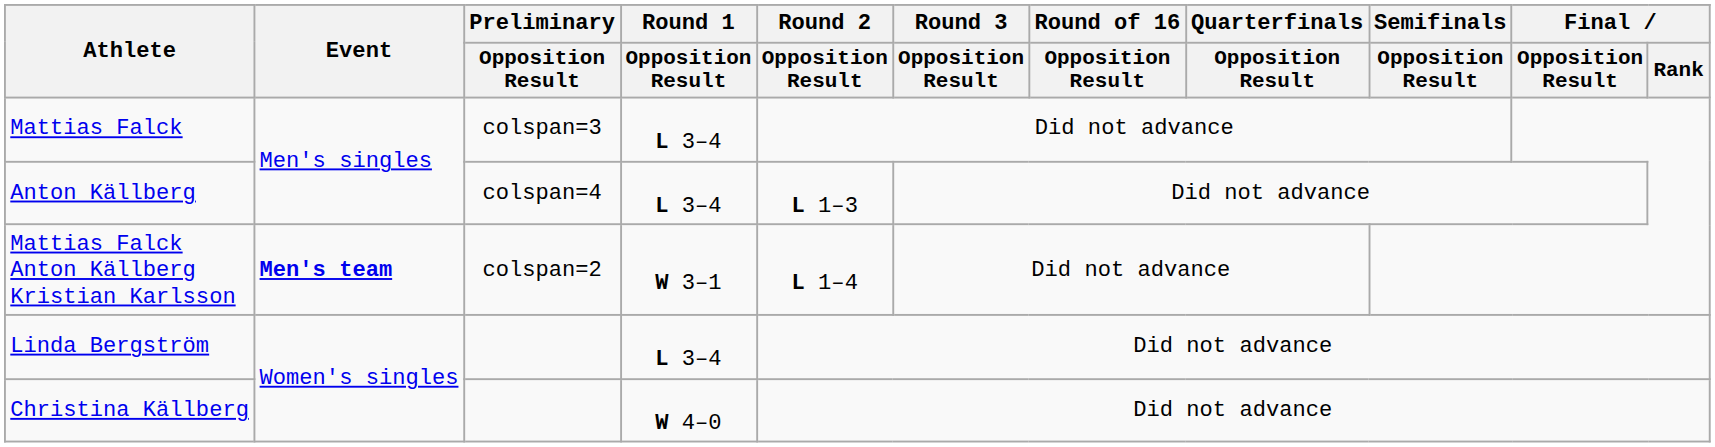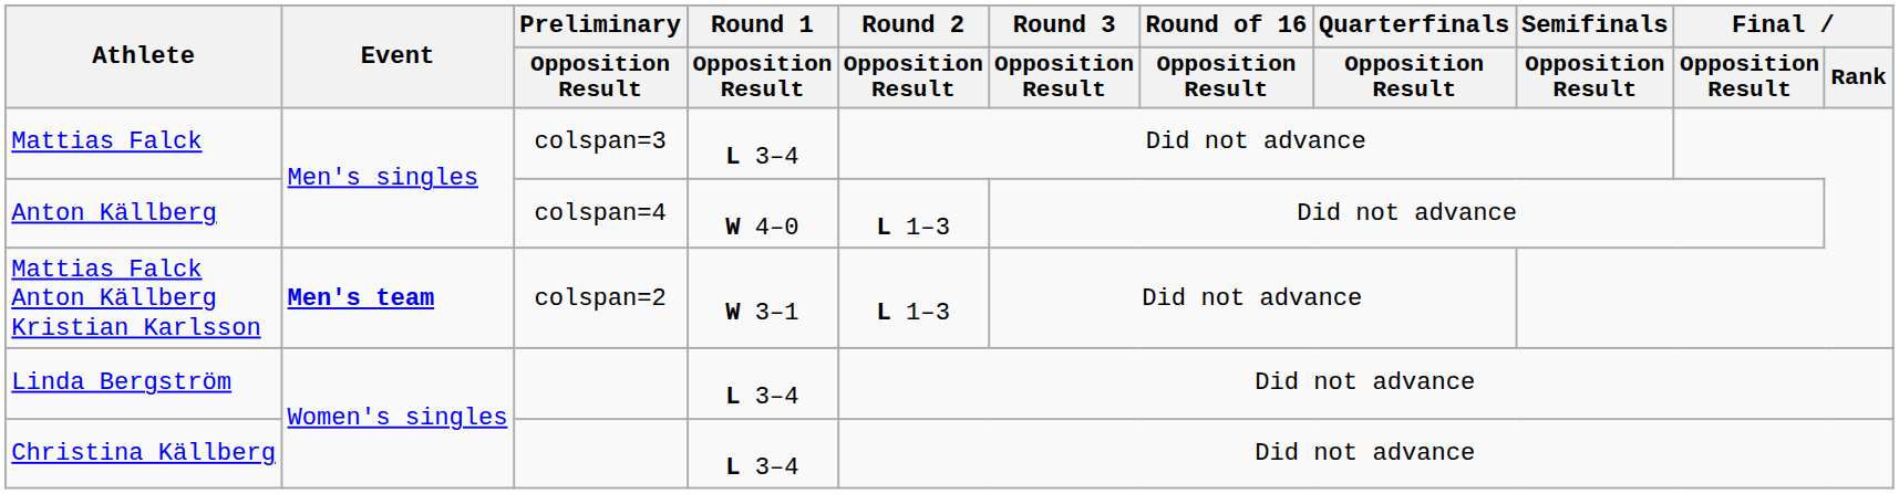Anton Källberg | Round 1 / Opposition Result: L 3–4 -> W 4–0
Mattias Falck Anton Källberg Kristian Karlsson | Round 2 / Opposition Result: L 1–4 -> L 1–3
Christina Källberg | Round 1 / Opposition Result: W 4–0 -> L 3–4
